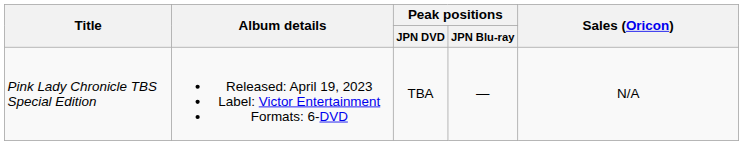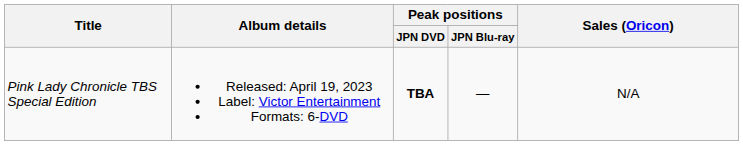Pink Lady Chronicle TBS Special Edition | Peak positions / JPN DVD: normal -> bold
